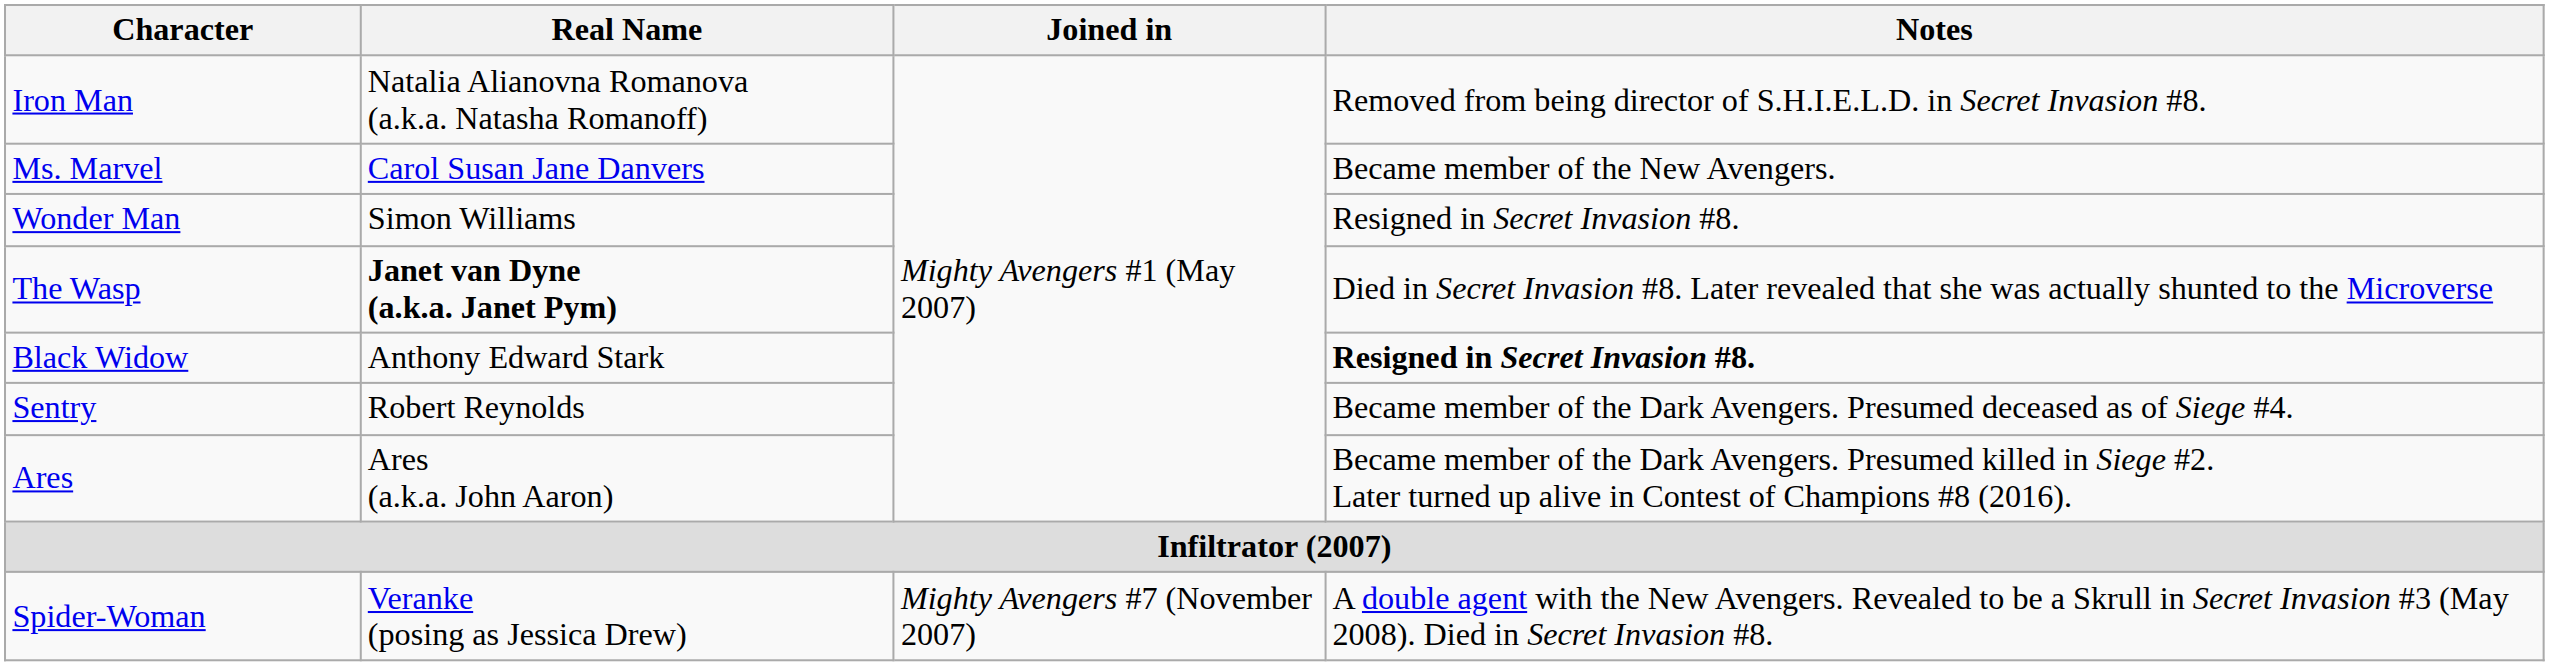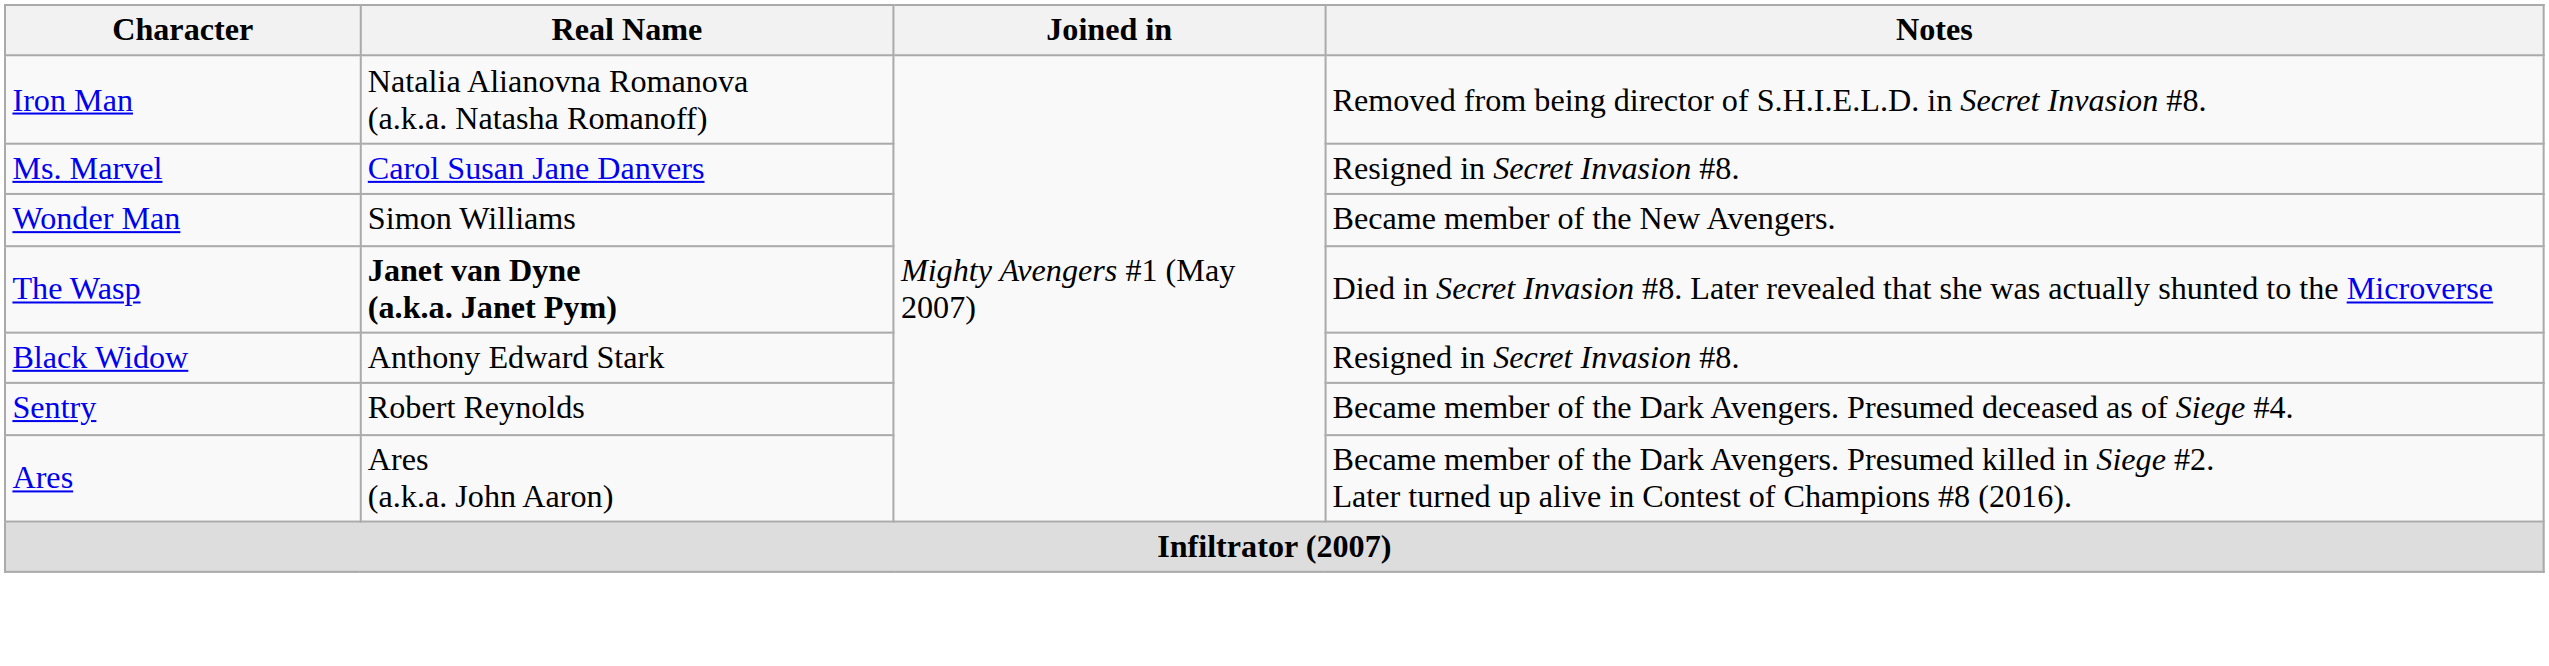Ms. Marvel | Notes: Became member of the New Avengers. -> Resigned in Secret Invasion #8.
Wonder Man | Notes: Resigned in Secret Invasion #8. -> Became member of the New Avengers.
Black Widow | Notes: bold -> normal
- row: Spider-Woman | Veranke (posing as Jessica Drew) | Mighty Avengers #7 (November 2007) | A double agent with the New Avengers. Revealed to be a Skrull in Secret Invasion #3 (May 2008). Died in Secret Invasion #8.
